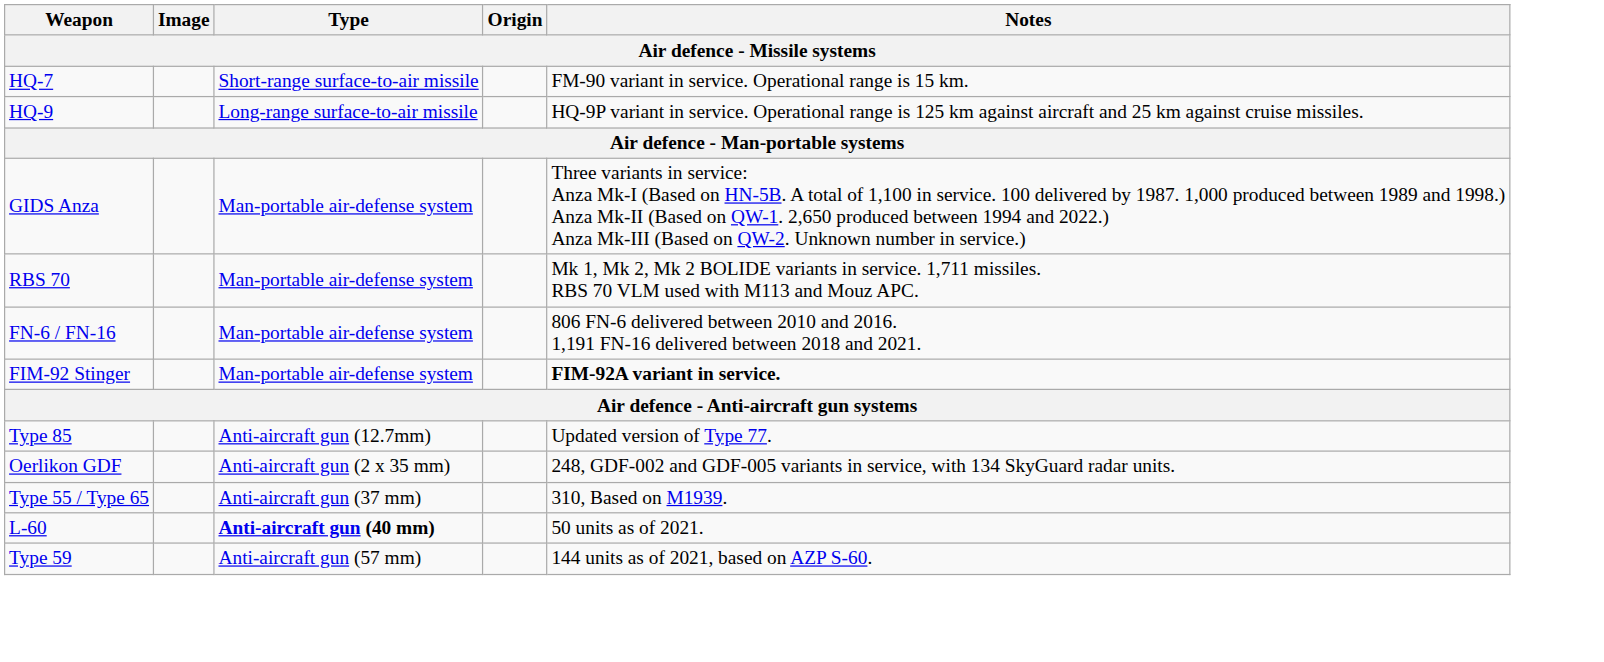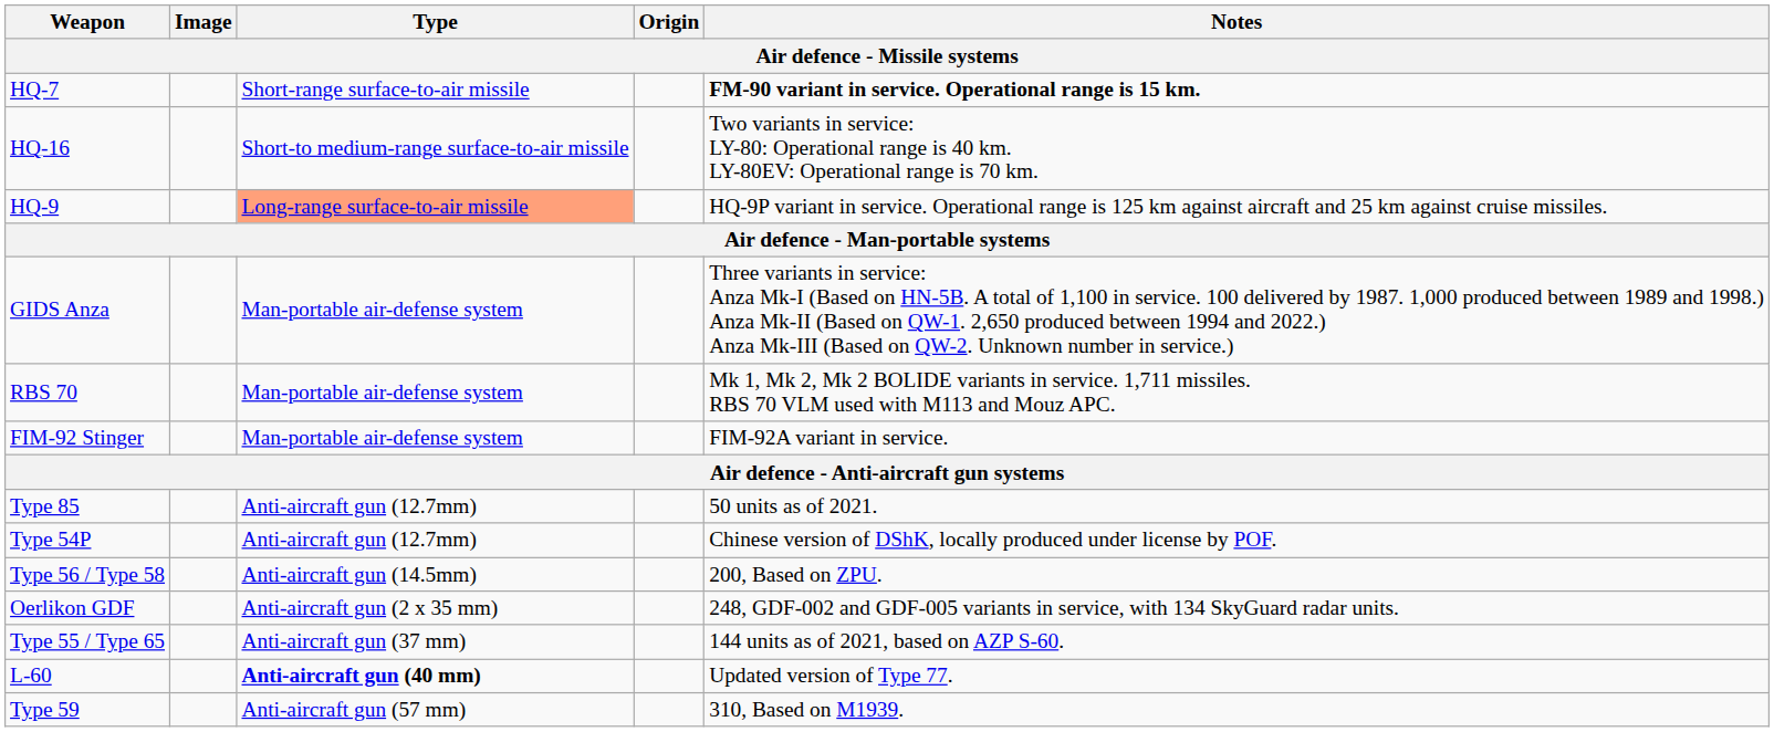HQ-7 | Notes: normal -> bold
+ row: HQ-16 | Short-to medium-range surface-to-air missile | Two variants in service: LY-80: Operational range is 40 km. LY-80EV: Operational range is 70 km.
HQ-9 | Type: no background -> lightsalmon background
- row: FN-6 / FN-16 | Man-portable air-defense system | 806 FN-6 delivered between 2010 and 2016. 1,191 FN-16 delivered between 2018 and 2021.
FIM-92 Stinger | Notes: bold -> normal
Type 85 | Notes: Updated version of Type 77. -> 50 units as of 2021.
+ row: Type 54P | Anti-aircraft gun (12.7mm) | Chinese version of DShK, locally produced under license by POF.
+ row: Type 56 / Type 58 | Anti-aircraft gun (14.5mm) | 200, Based on ZPU.
Type 55 / Type 65 | Notes: 310, Based on M1939. -> 144 units as of 2021, based on AZP S-60.
L-60 | Notes: 50 units as of 2021. -> Updated version of Type 77.
Type 59 | Notes: 144 units as of 2021, based on AZP S-60. -> 310, Based on M1939.
